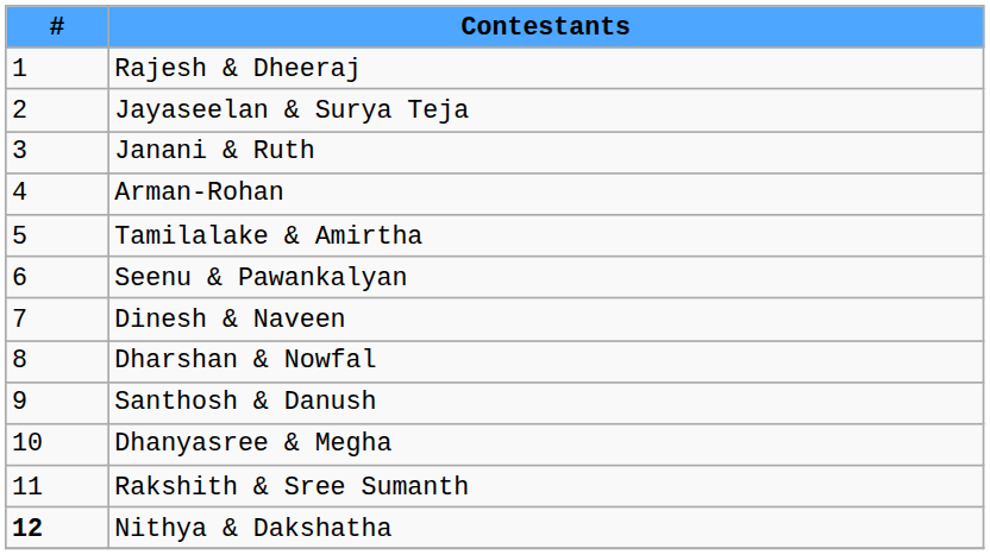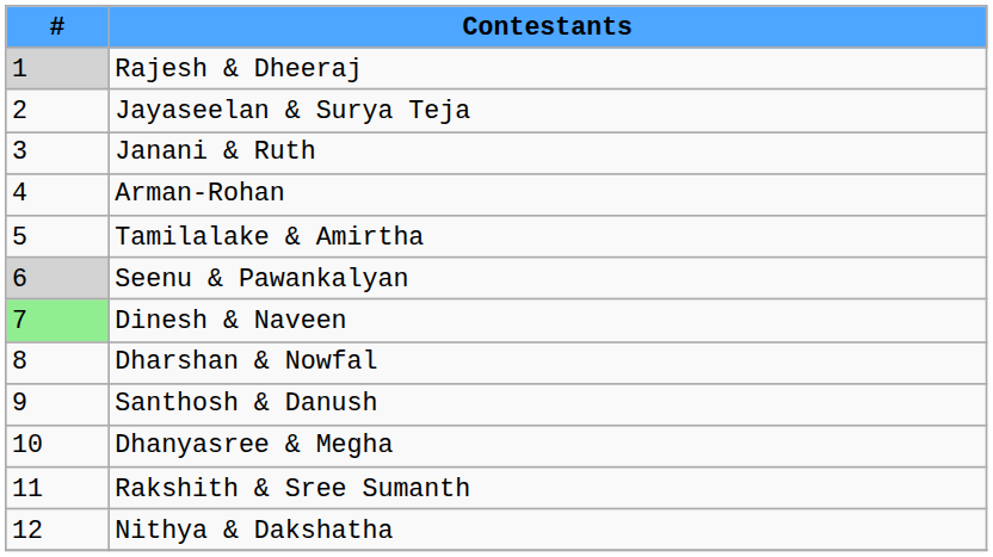Rajesh & Dheeraj | #: no background -> lightgrey background
Seenu & Pawankalyan | #: no background -> lightgrey background
Dinesh & Naveen | #: no background -> lightgreen background
Nithya & Dakshatha | #: bold -> normal
